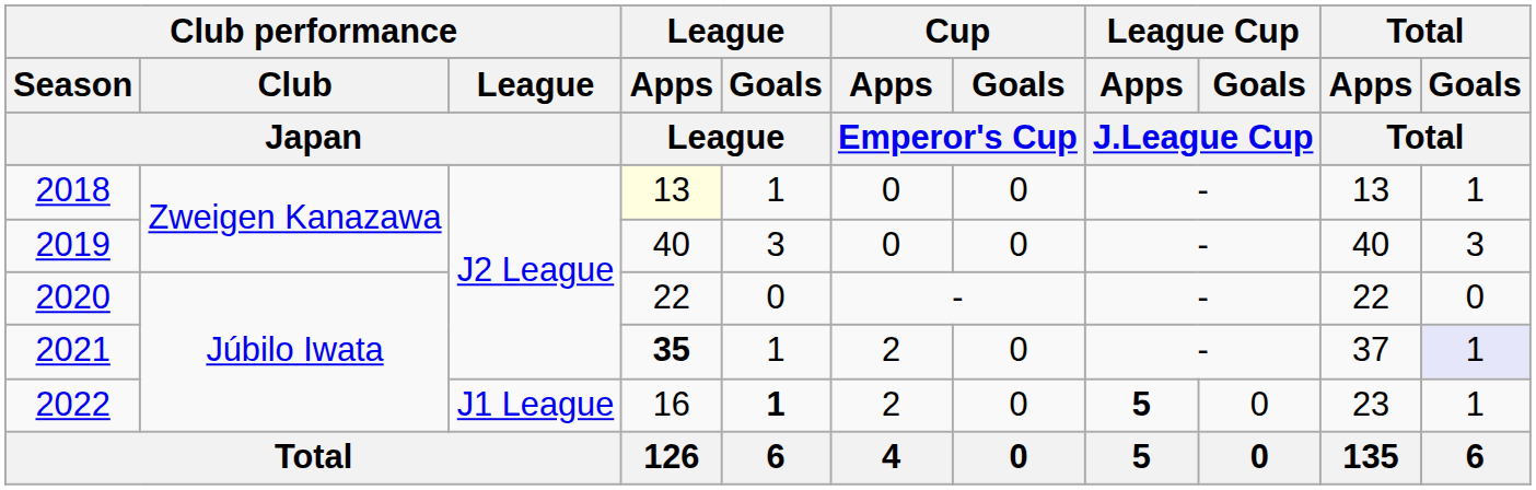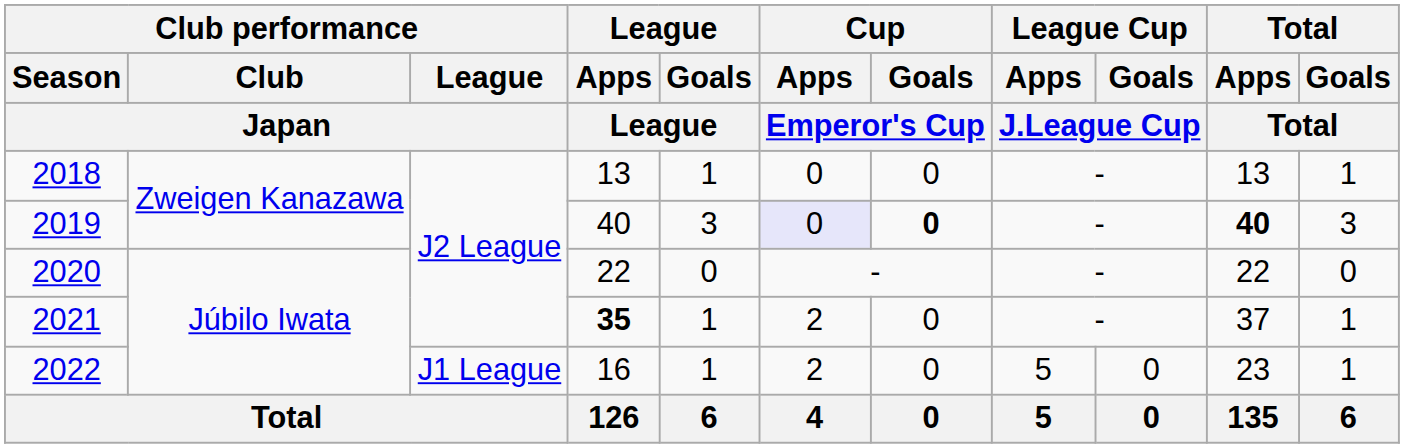2018 | League / Apps / League: lightyellow background -> no background
2019 | Cup / Apps / Emperor's Cup: no background -> lavender background
2019 | Cup / Goals / Emperor's Cup: normal -> bold
2019 | Total / Apps / Total: normal -> bold
2021 | Total / Goals / Total: lavender background -> no background
2022 | League / Goals / League: bold -> normal
2022 | League Cup / Apps / J.League Cup: bold -> normal
